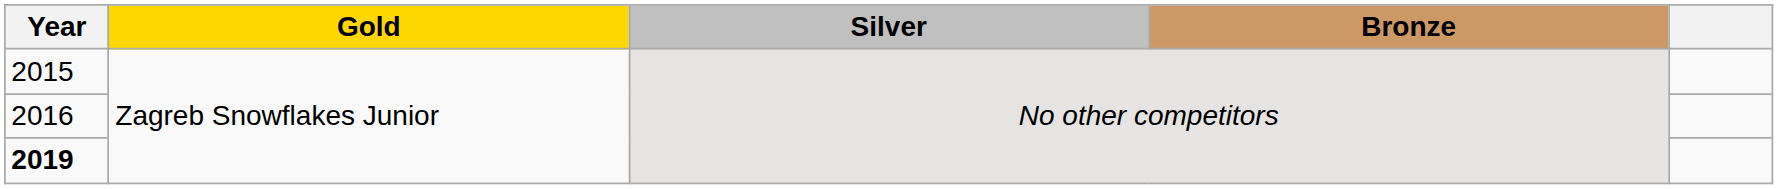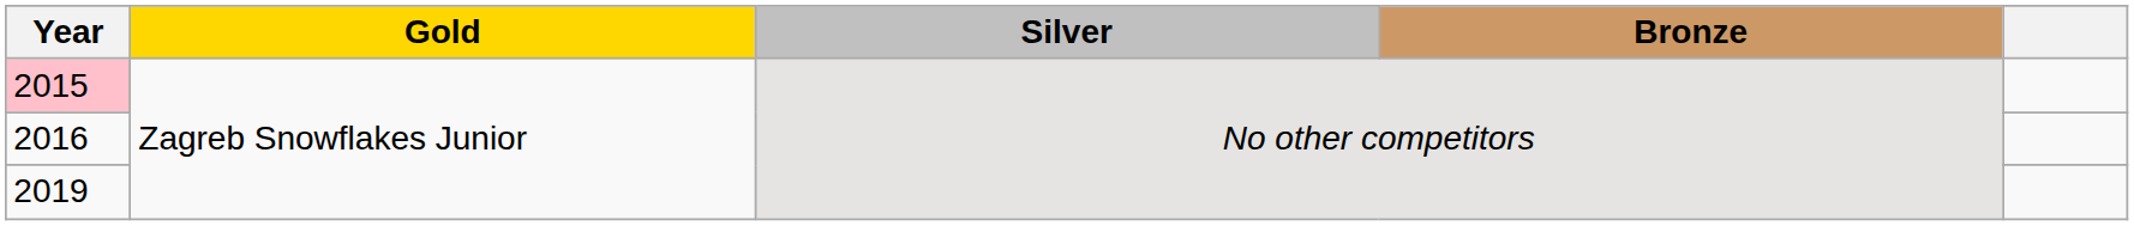2015 | Year: no background -> pink background
2019 | Year: bold -> normal
